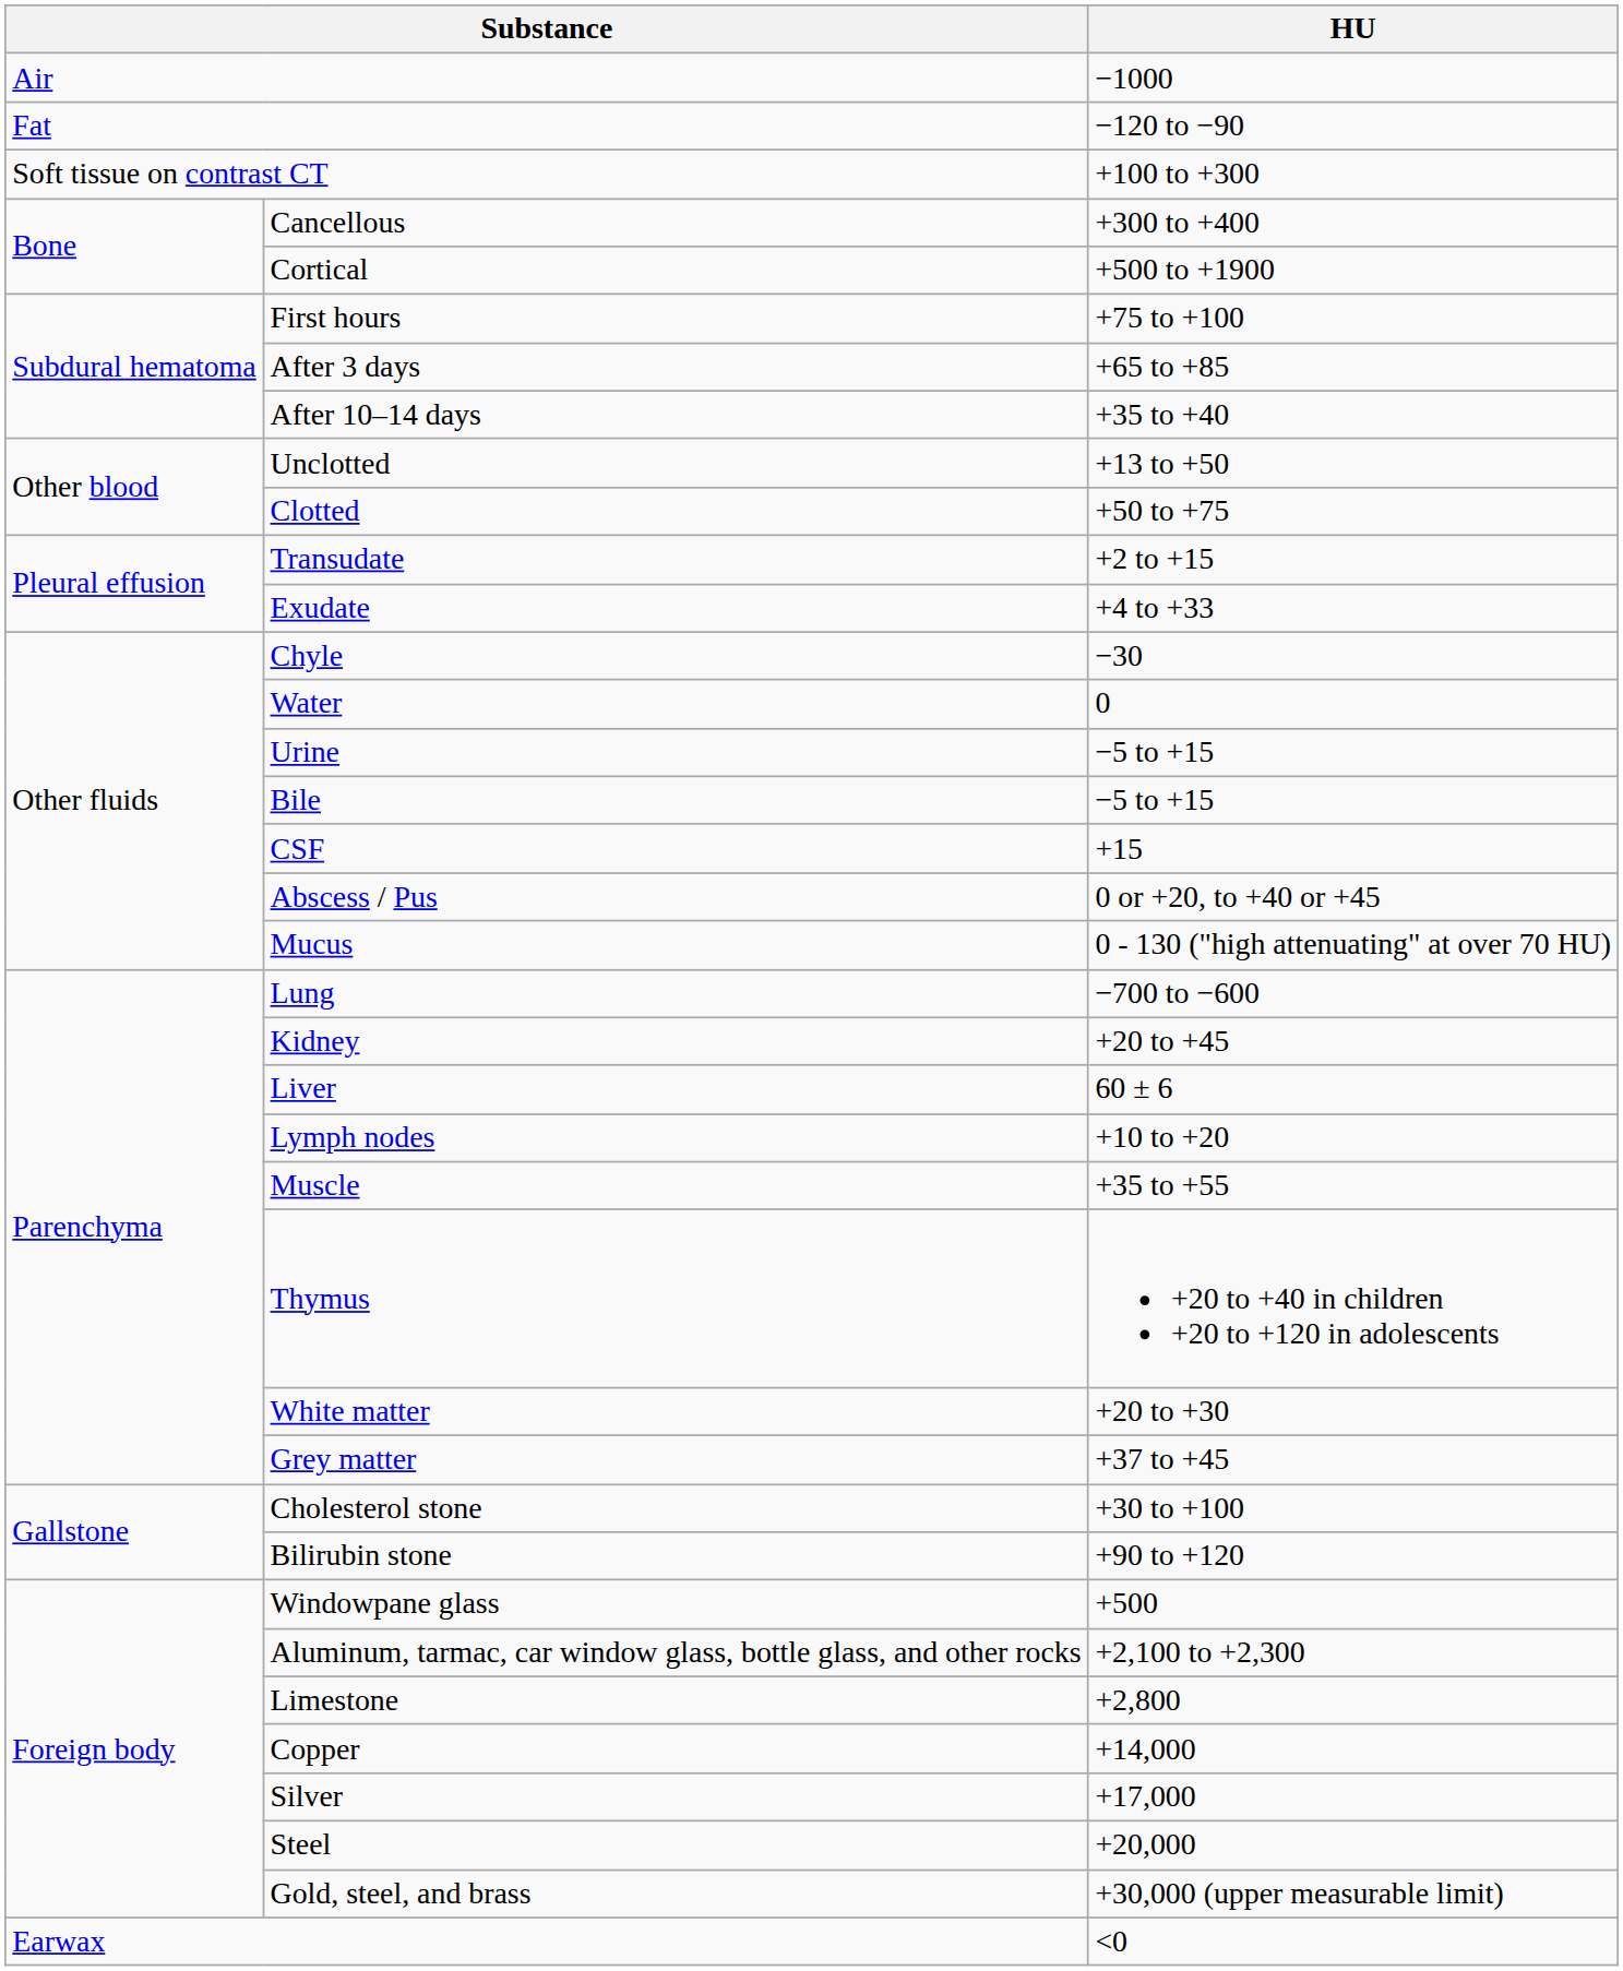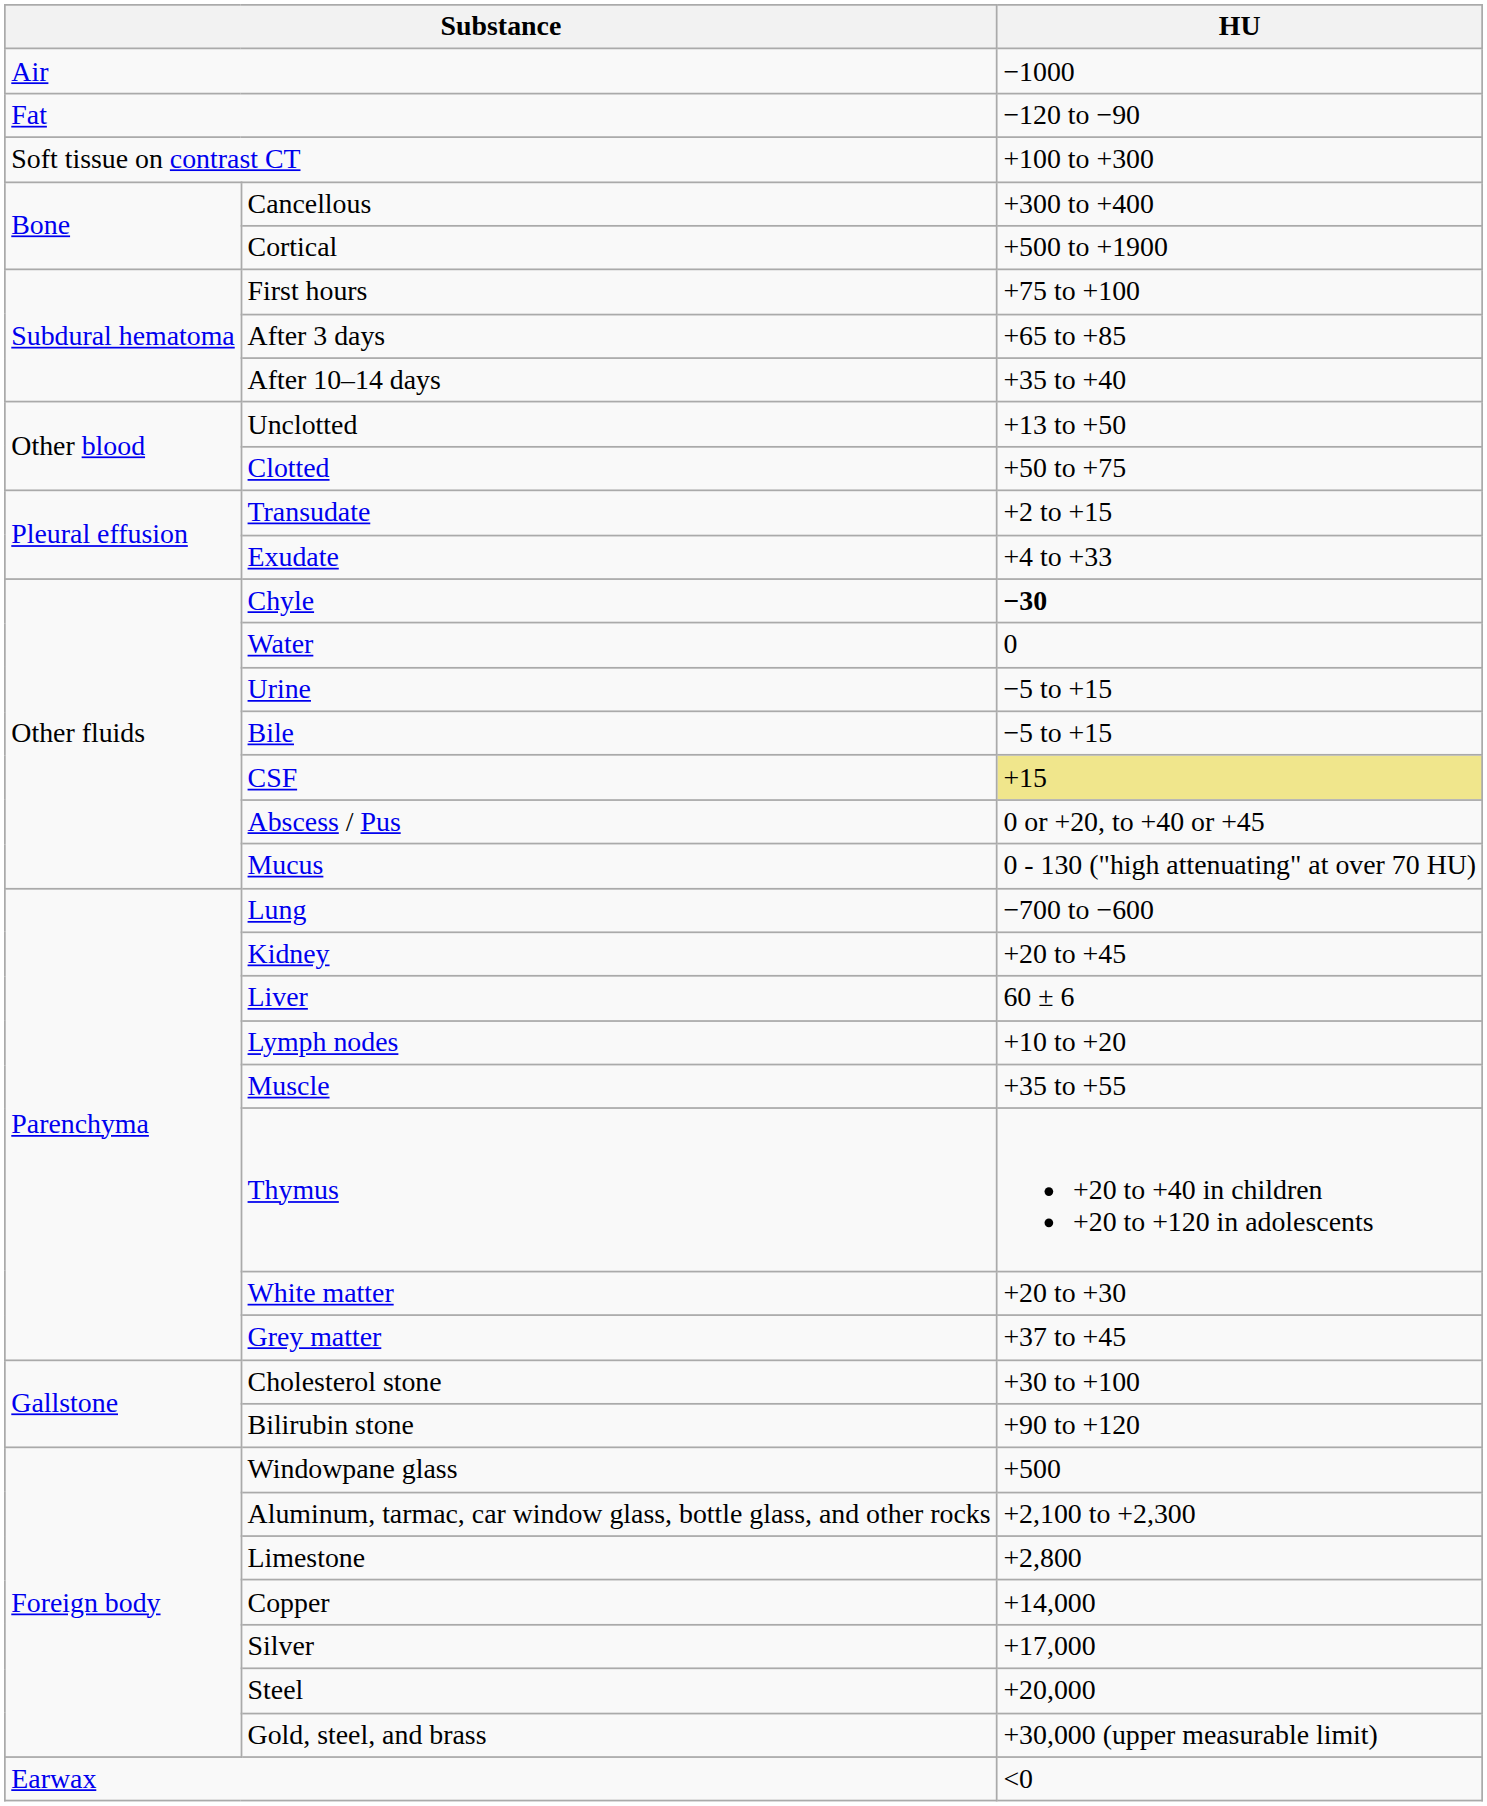Chyle | HU: normal -> bold
CSF | HU: no background -> khaki background
